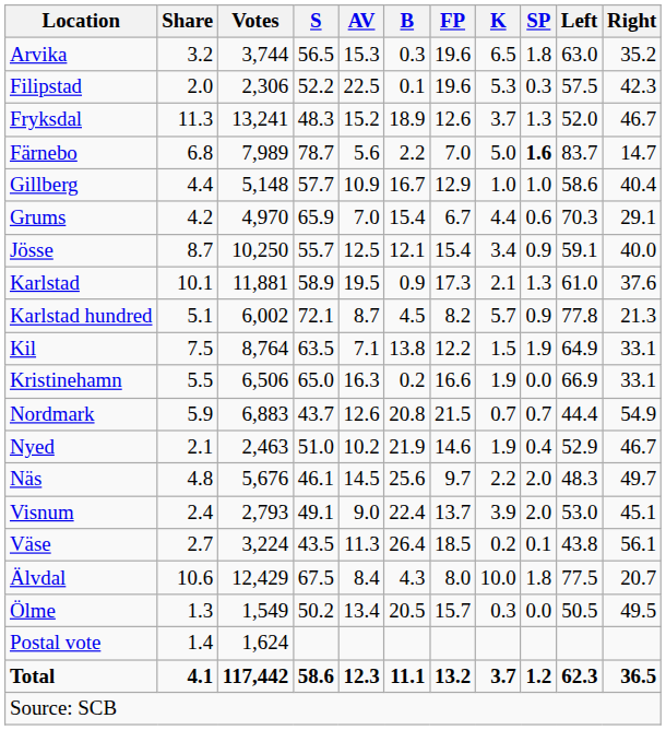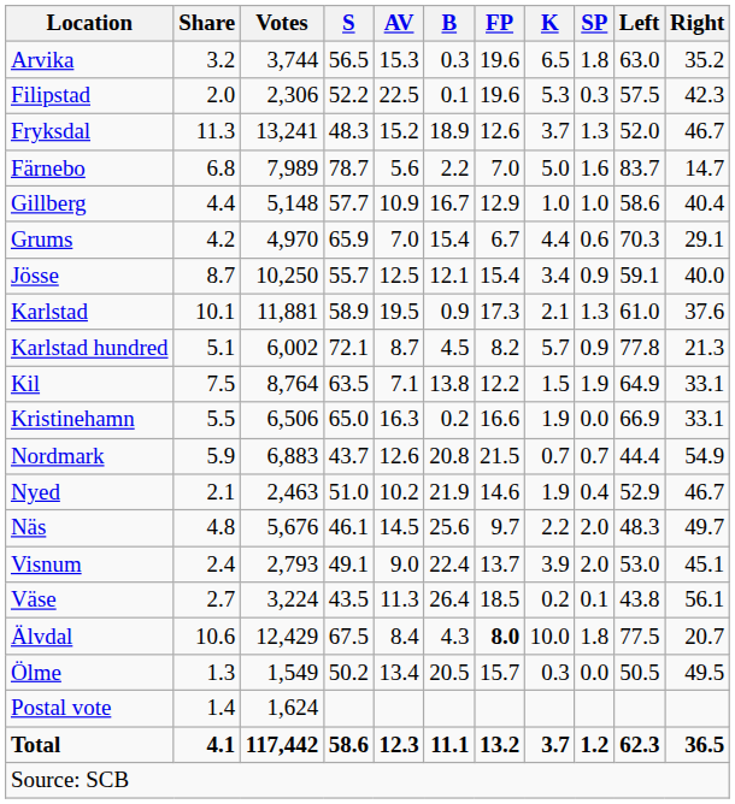Färnebo | SP: bold -> normal
Älvdal | FP: normal -> bold
